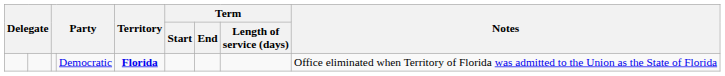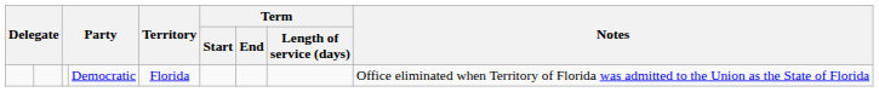Democratic | Territory: bold -> normal
